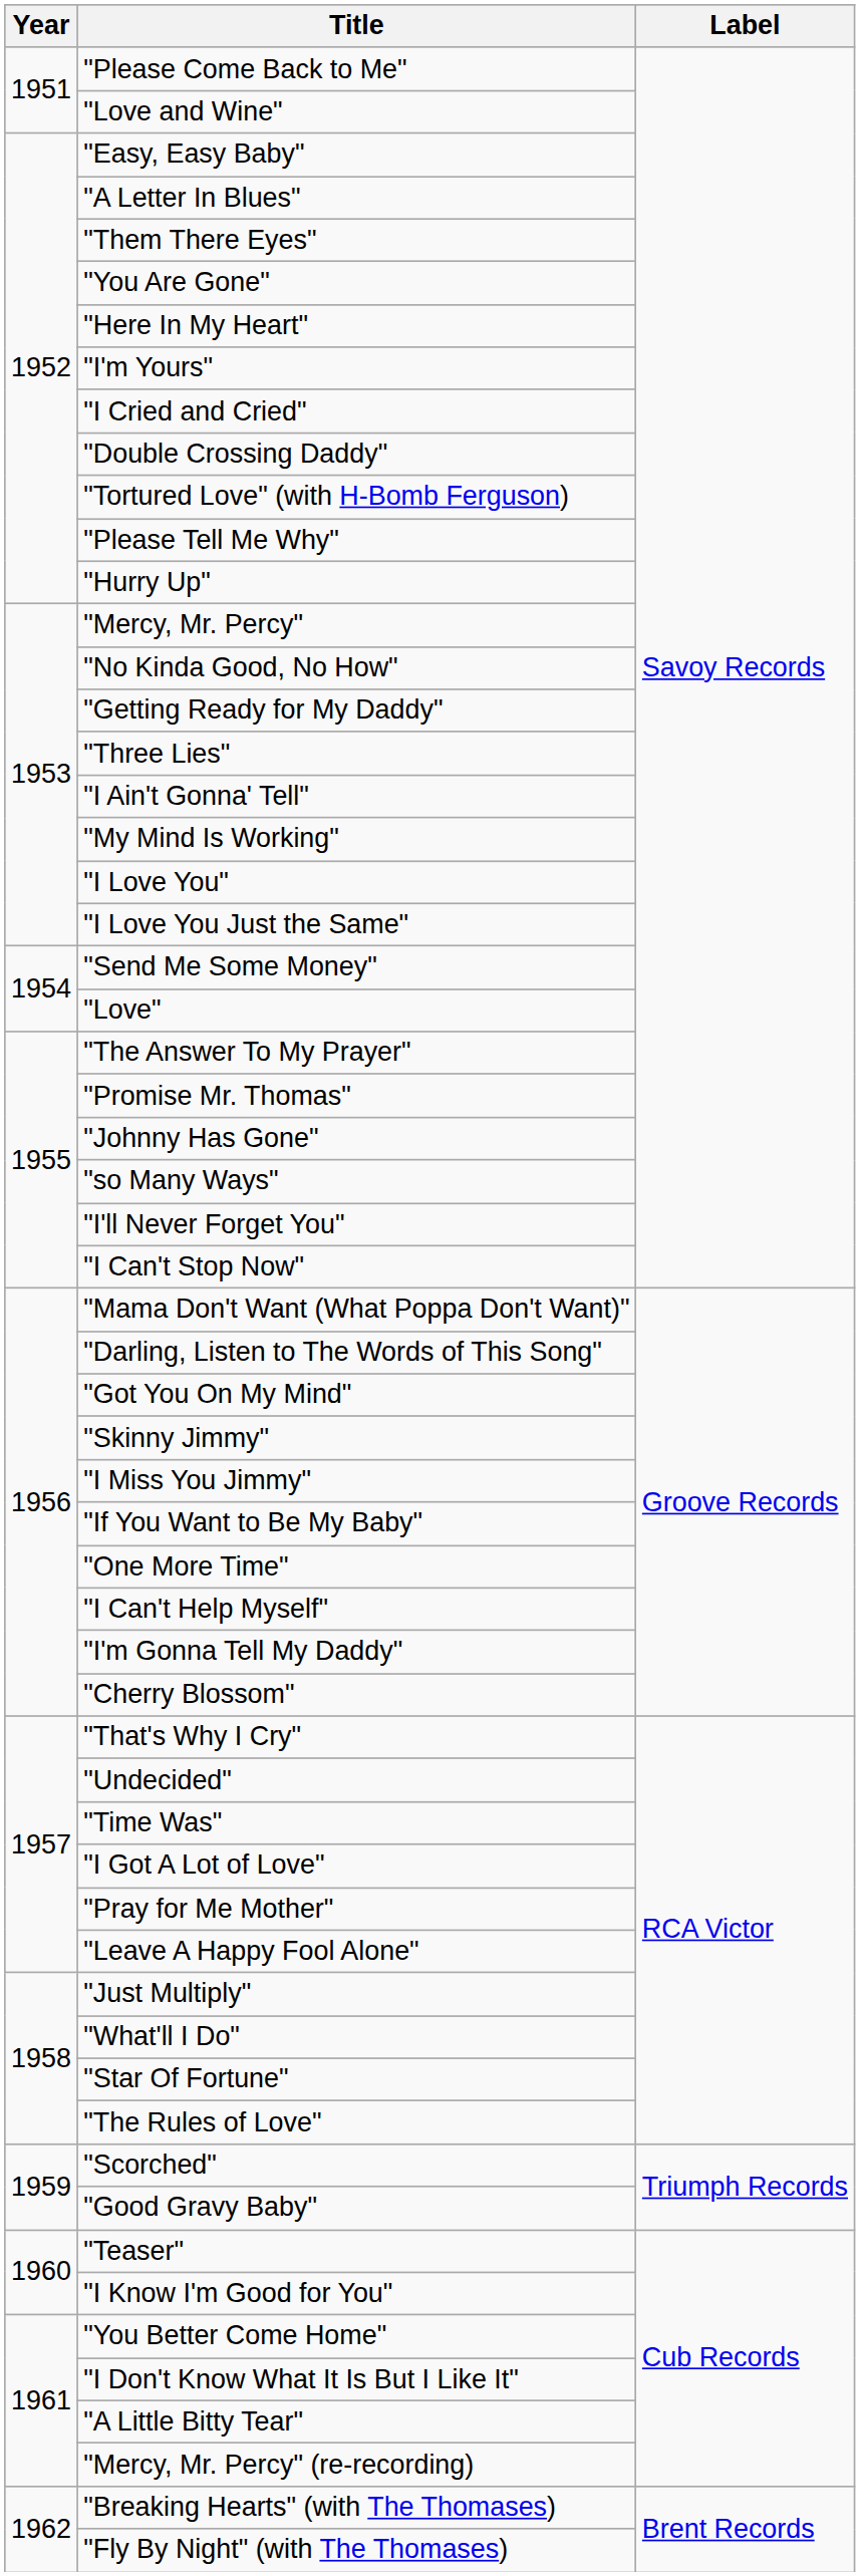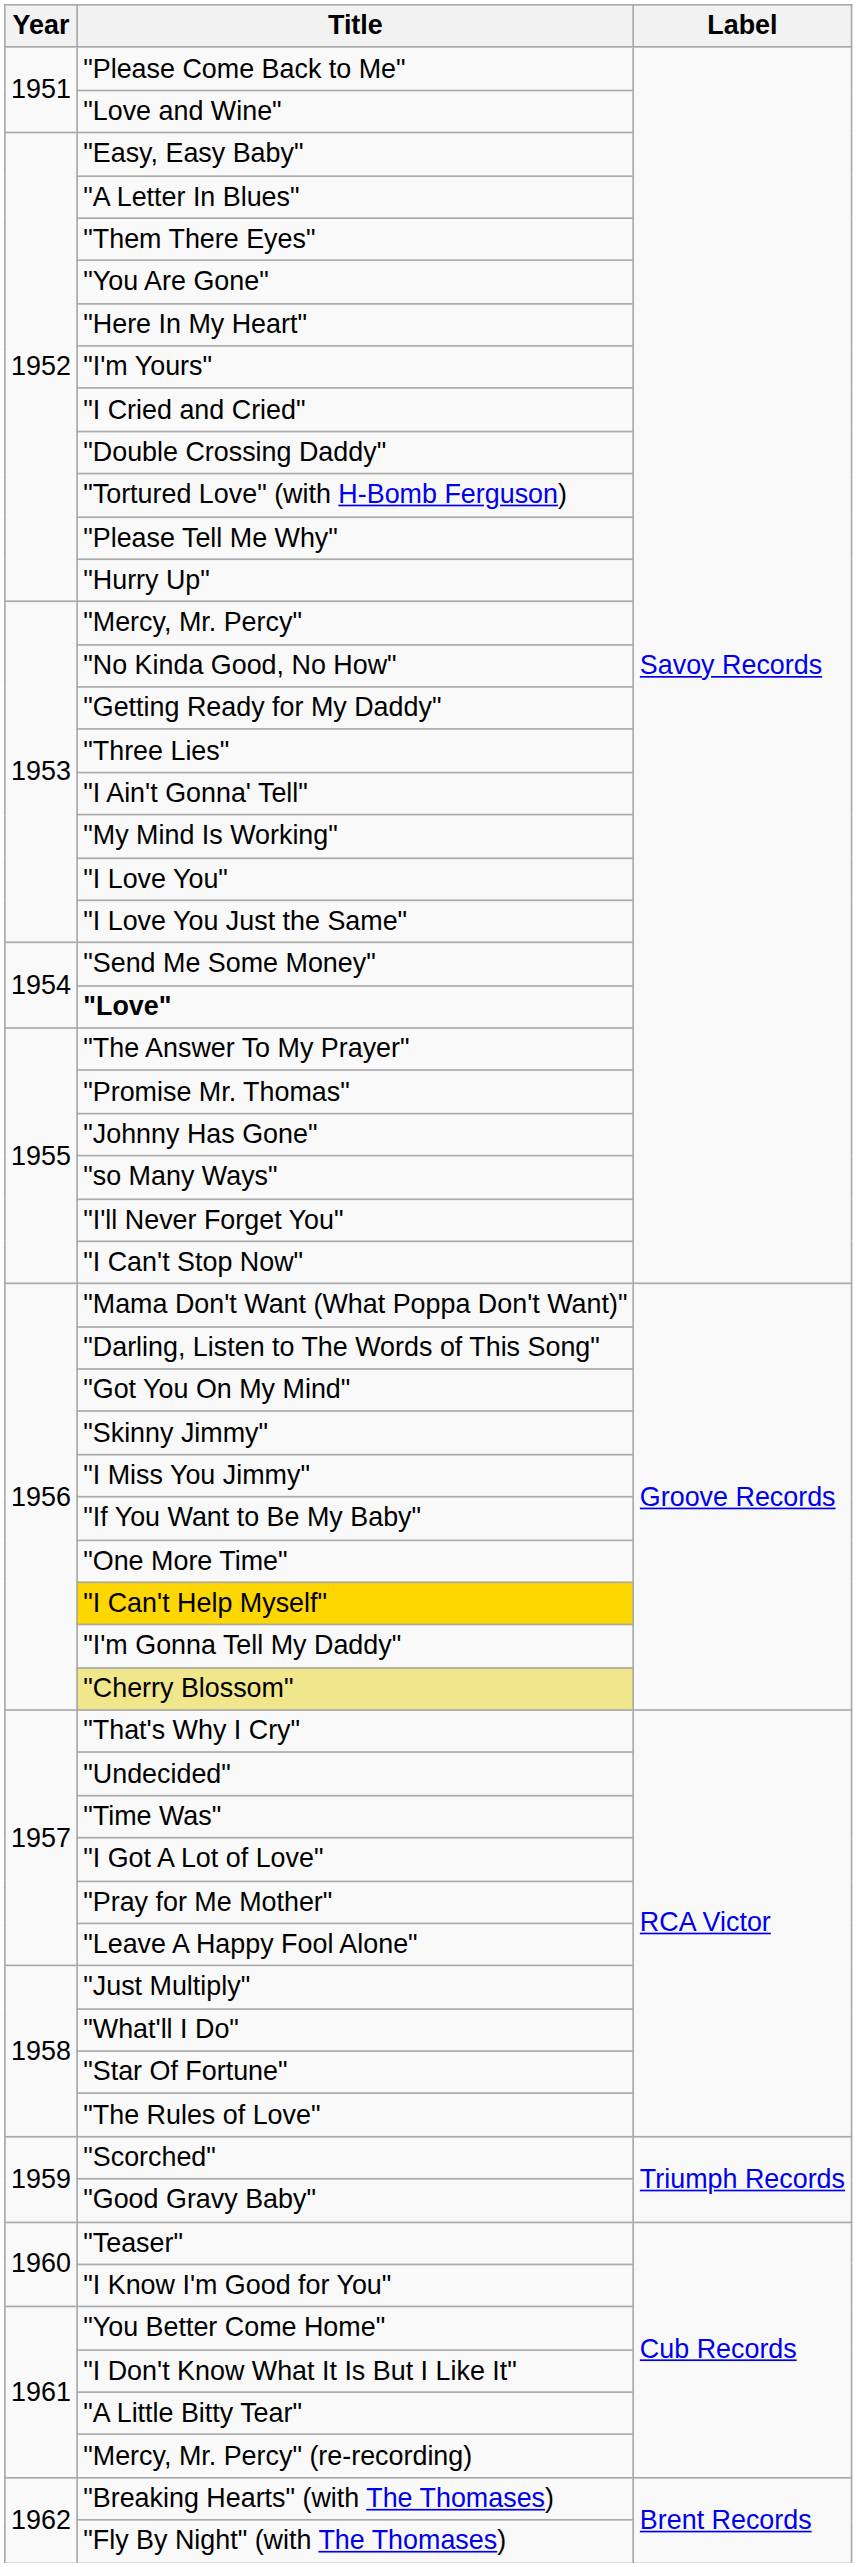"Love" | Title: normal -> bold
"I Can't Help Myself" | Title: no background -> gold background
"Cherry Blossom" | Title: no background -> khaki background
